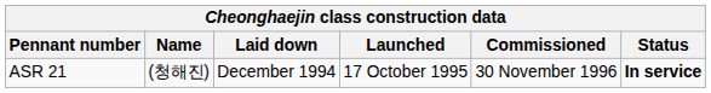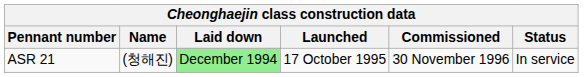ASR 21 | Laid down: no background -> lightgreen background
ASR 21 | Status: bold -> normal
